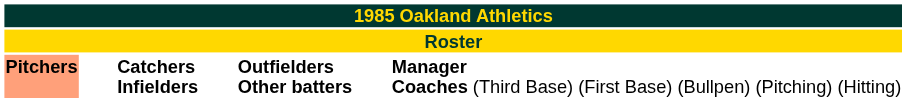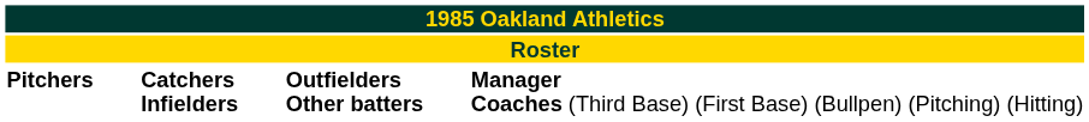Pitchers | column 1: lightsalmon background -> no background
